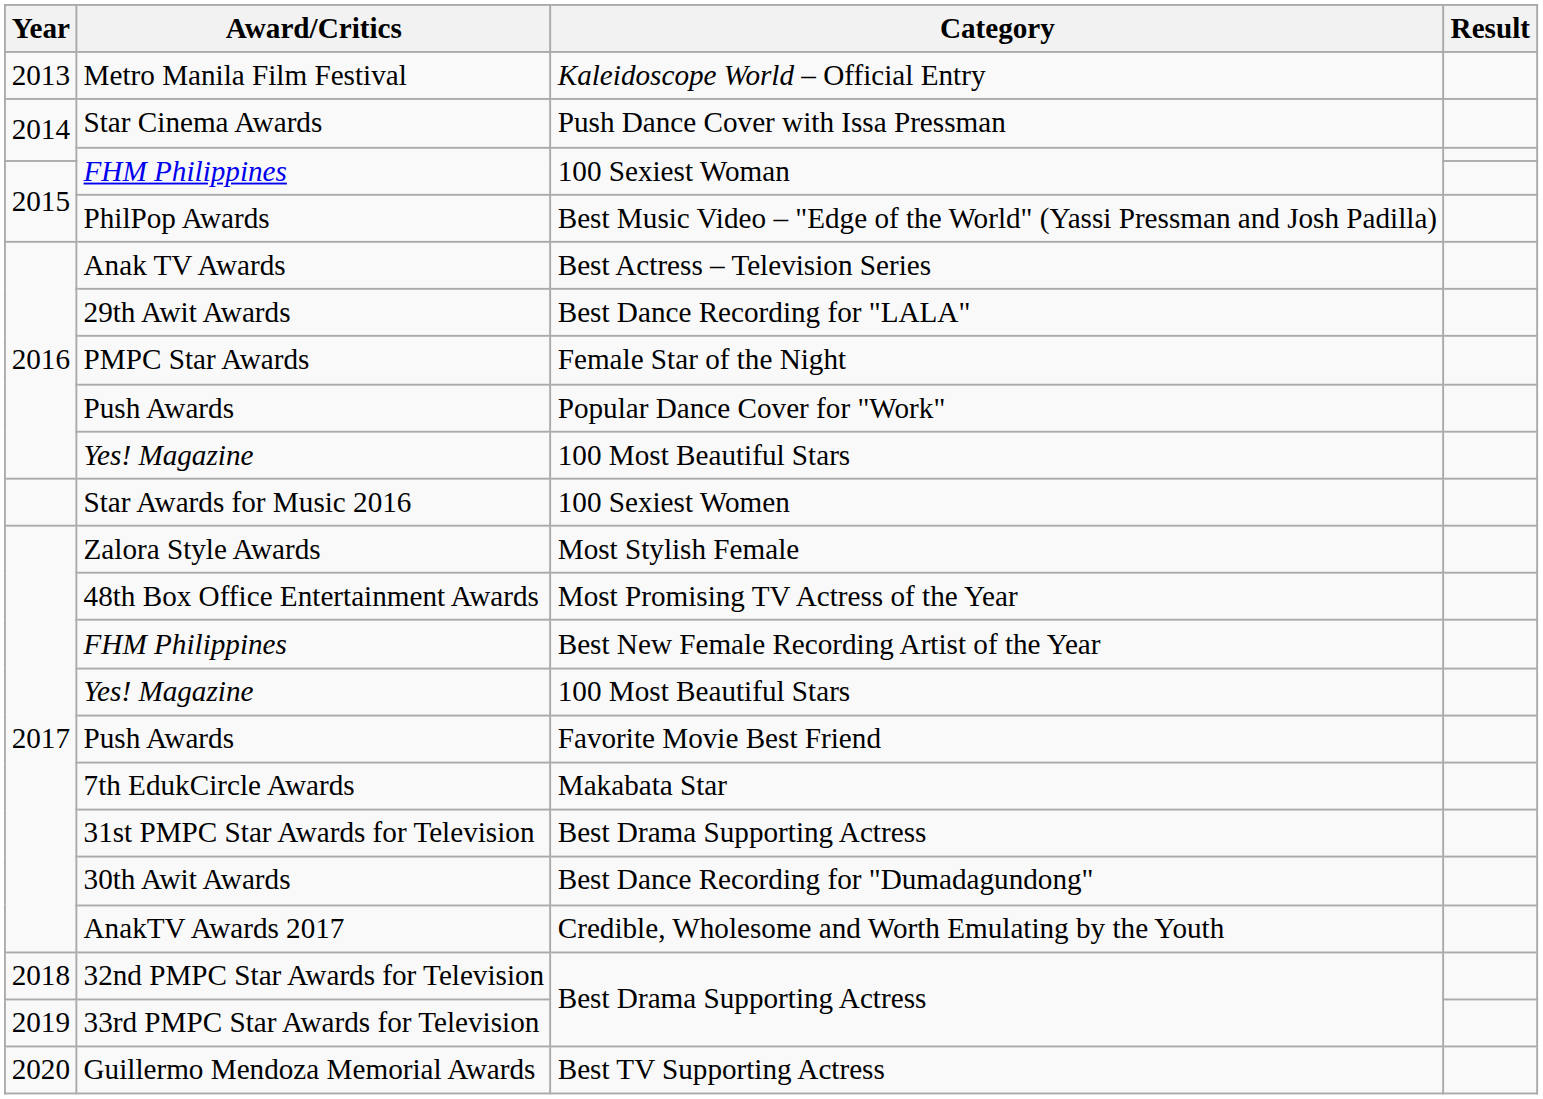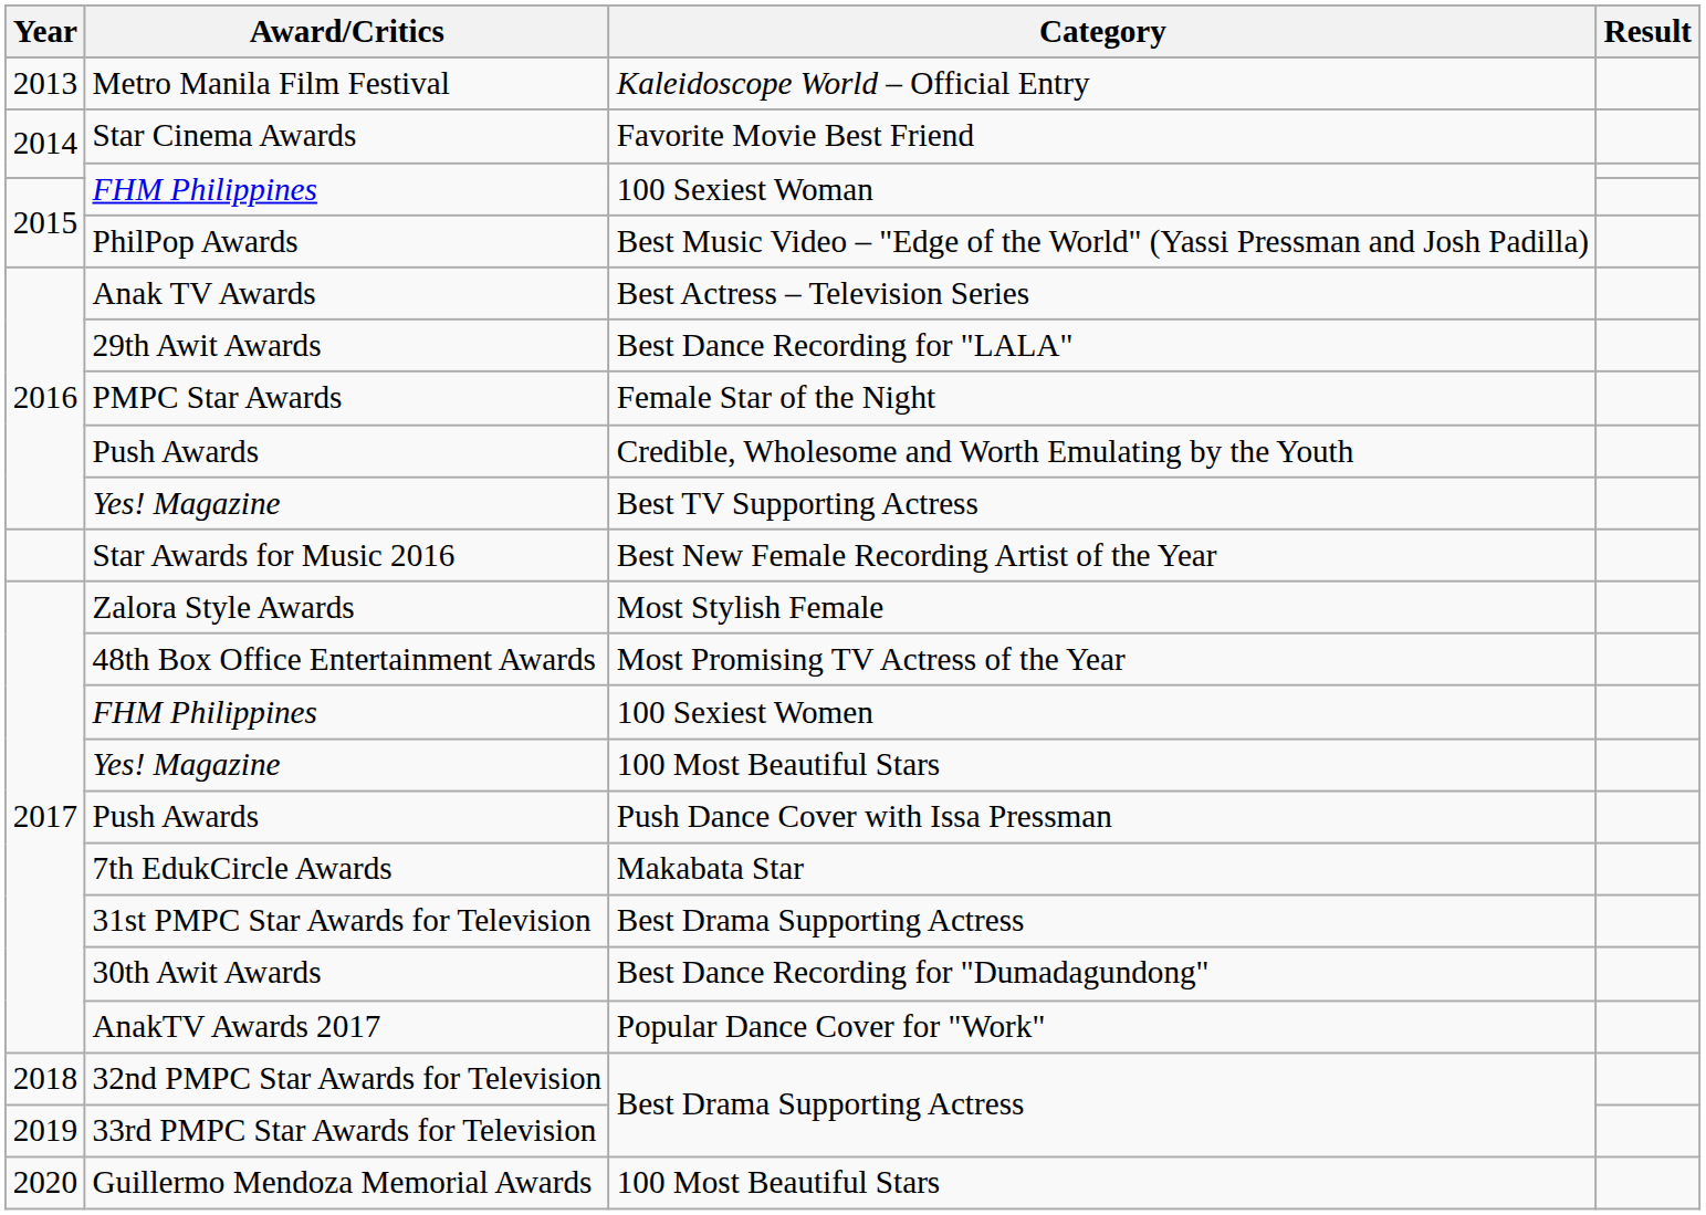Star Cinema Awards | Category: Push Dance Cover with Issa Pressman -> Favorite Movie Best Friend
2016 / Push Awards | Category: Popular Dance Cover for "Work" -> Credible, Wholesome and Worth Emulating by the Youth
2016 / Yes! Magazine | Category: 100 Most Beautiful Stars -> Best TV Supporting Actress
Star Awards for Music 2016 | Category: 100 Sexiest Women -> Best New Female Recording Artist of the Year
2017 / FHM Philippines | Category: Best New Female Recording Artist of the Year -> 100 Sexiest Women
2017 / Push Awards | Category: Favorite Movie Best Friend -> Push Dance Cover with Issa Pressman
AnakTV Awards 2017 | Category: Credible, Wholesome and Worth Emulating by the Youth -> Popular Dance Cover for "Work"
Guillermo Mendoza Memorial Awards | Category: Best TV Supporting Actress -> 100 Most Beautiful Stars
